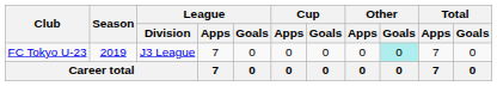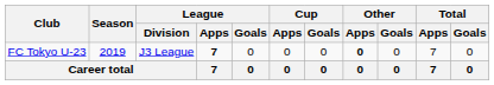FC Tokyo U-23 | League / Apps: normal -> bold
FC Tokyo U-23 | Other / Apps: normal -> bold
FC Tokyo U-23 | Other / Goals: paleturquoise background -> no background
